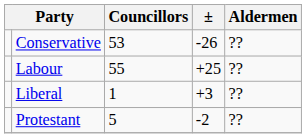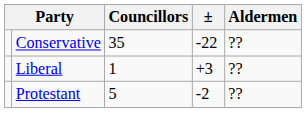Conservative | Councillors: 53 -> 35
Conservative | ±: -26 -> -22
- row: Labour | 55 | +25 | ??
